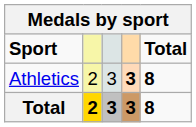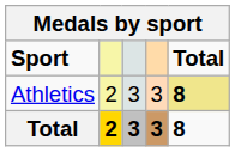Athletics | column 4: bold -> normal
Athletics | Total: no background -> khaki background
